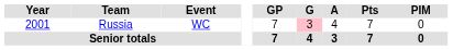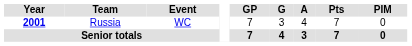Russia | Year: normal -> bold
Russia | G: pink background -> no background
